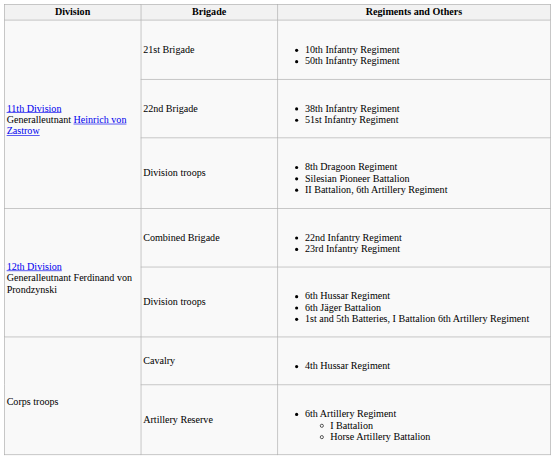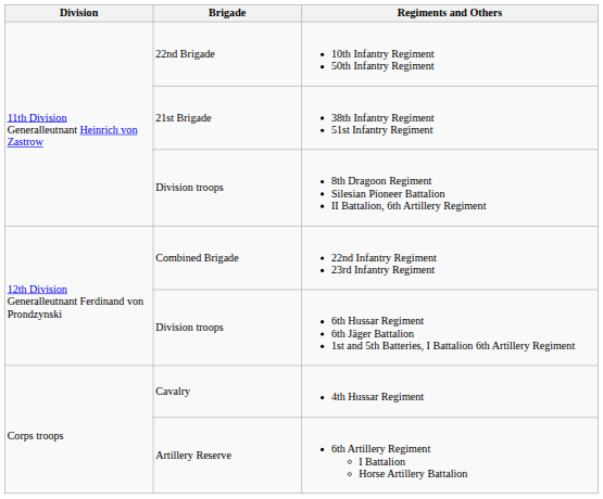10th Infantry Regiment 50th Infantry Regiment | Brigade: 21st Brigade -> 22nd Brigade
38th Infantry Regiment 51st Infantry Regiment | Brigade: 22nd Brigade -> 21st Brigade
